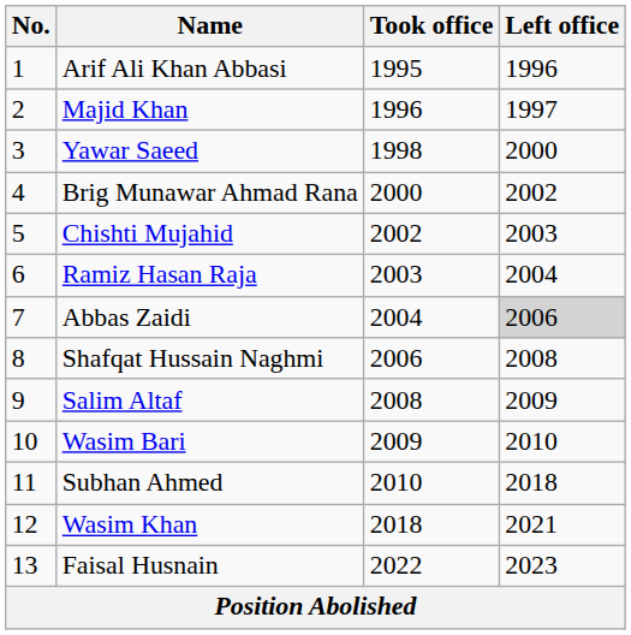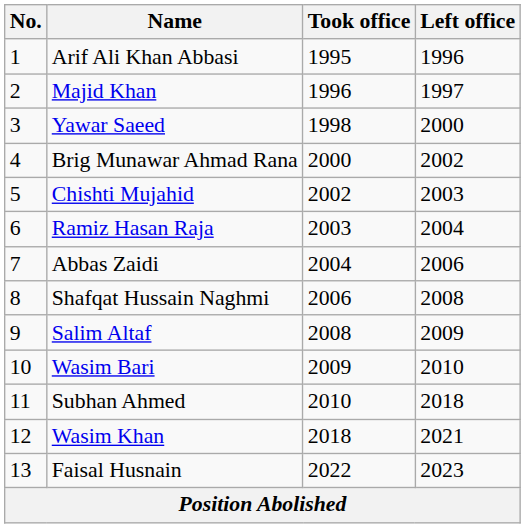Abbas Zaidi | Left office: lightgrey background -> no background
